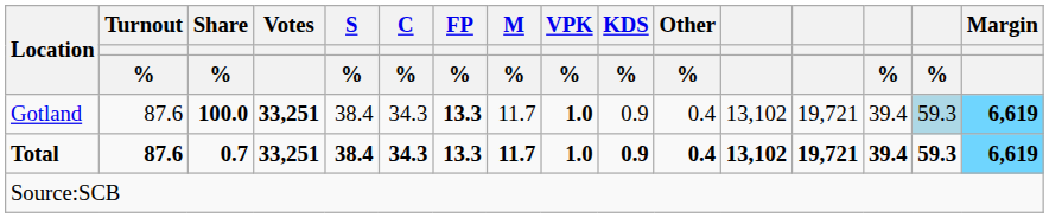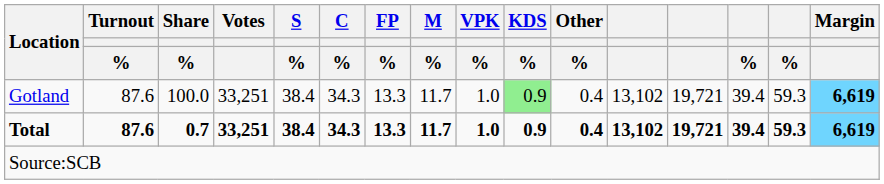Gotland | Share / %: bold -> normal
Gotland | Votes: bold -> normal
Gotland | FP / %: bold -> normal
Gotland | VPK / %: bold -> normal
Gotland | KDS / %: no background -> lightgreen background
Gotland | column 15: lightblue background -> no background
